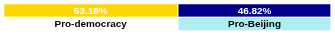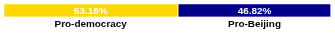Pro-democracy | 46.82%: paleturquoise background -> no background
